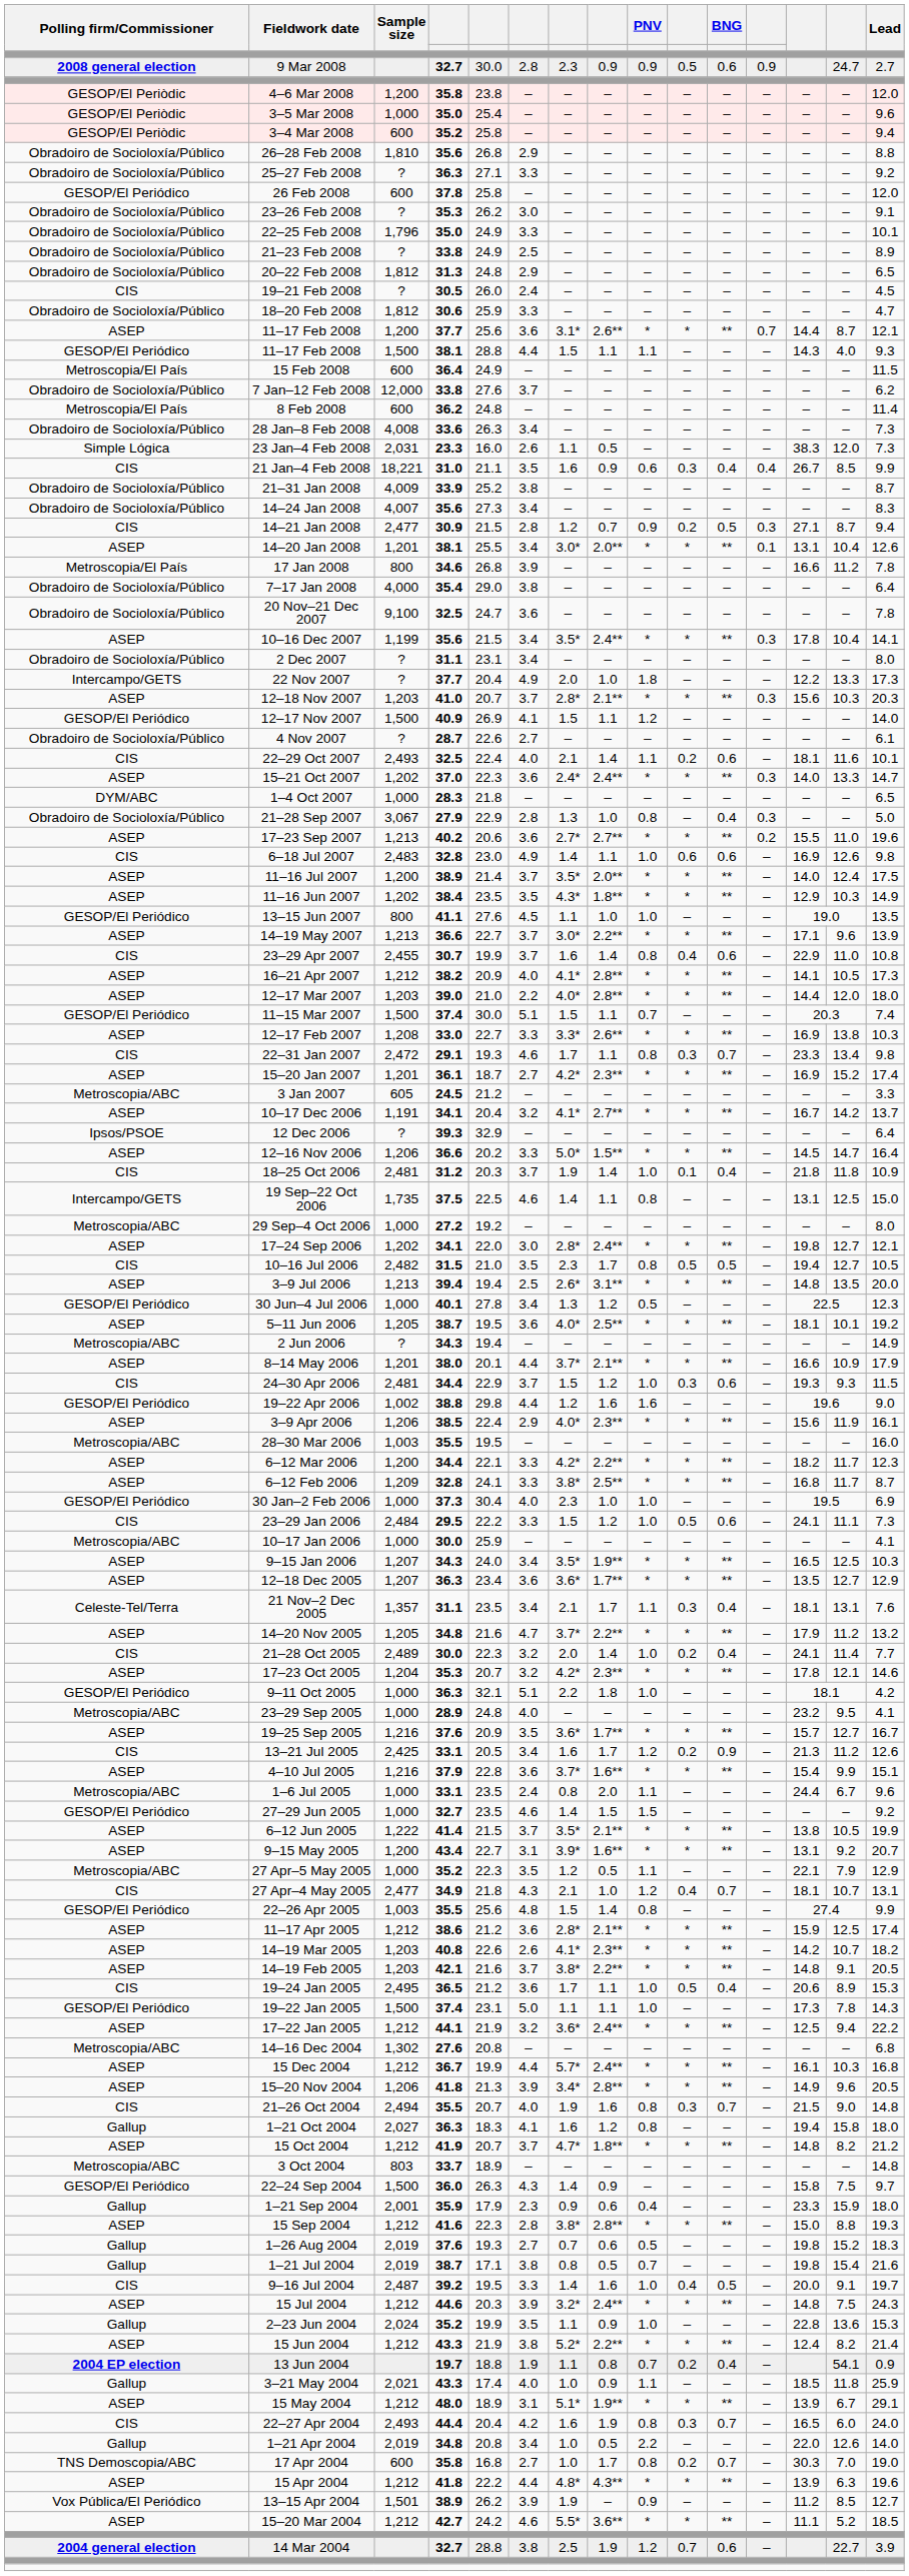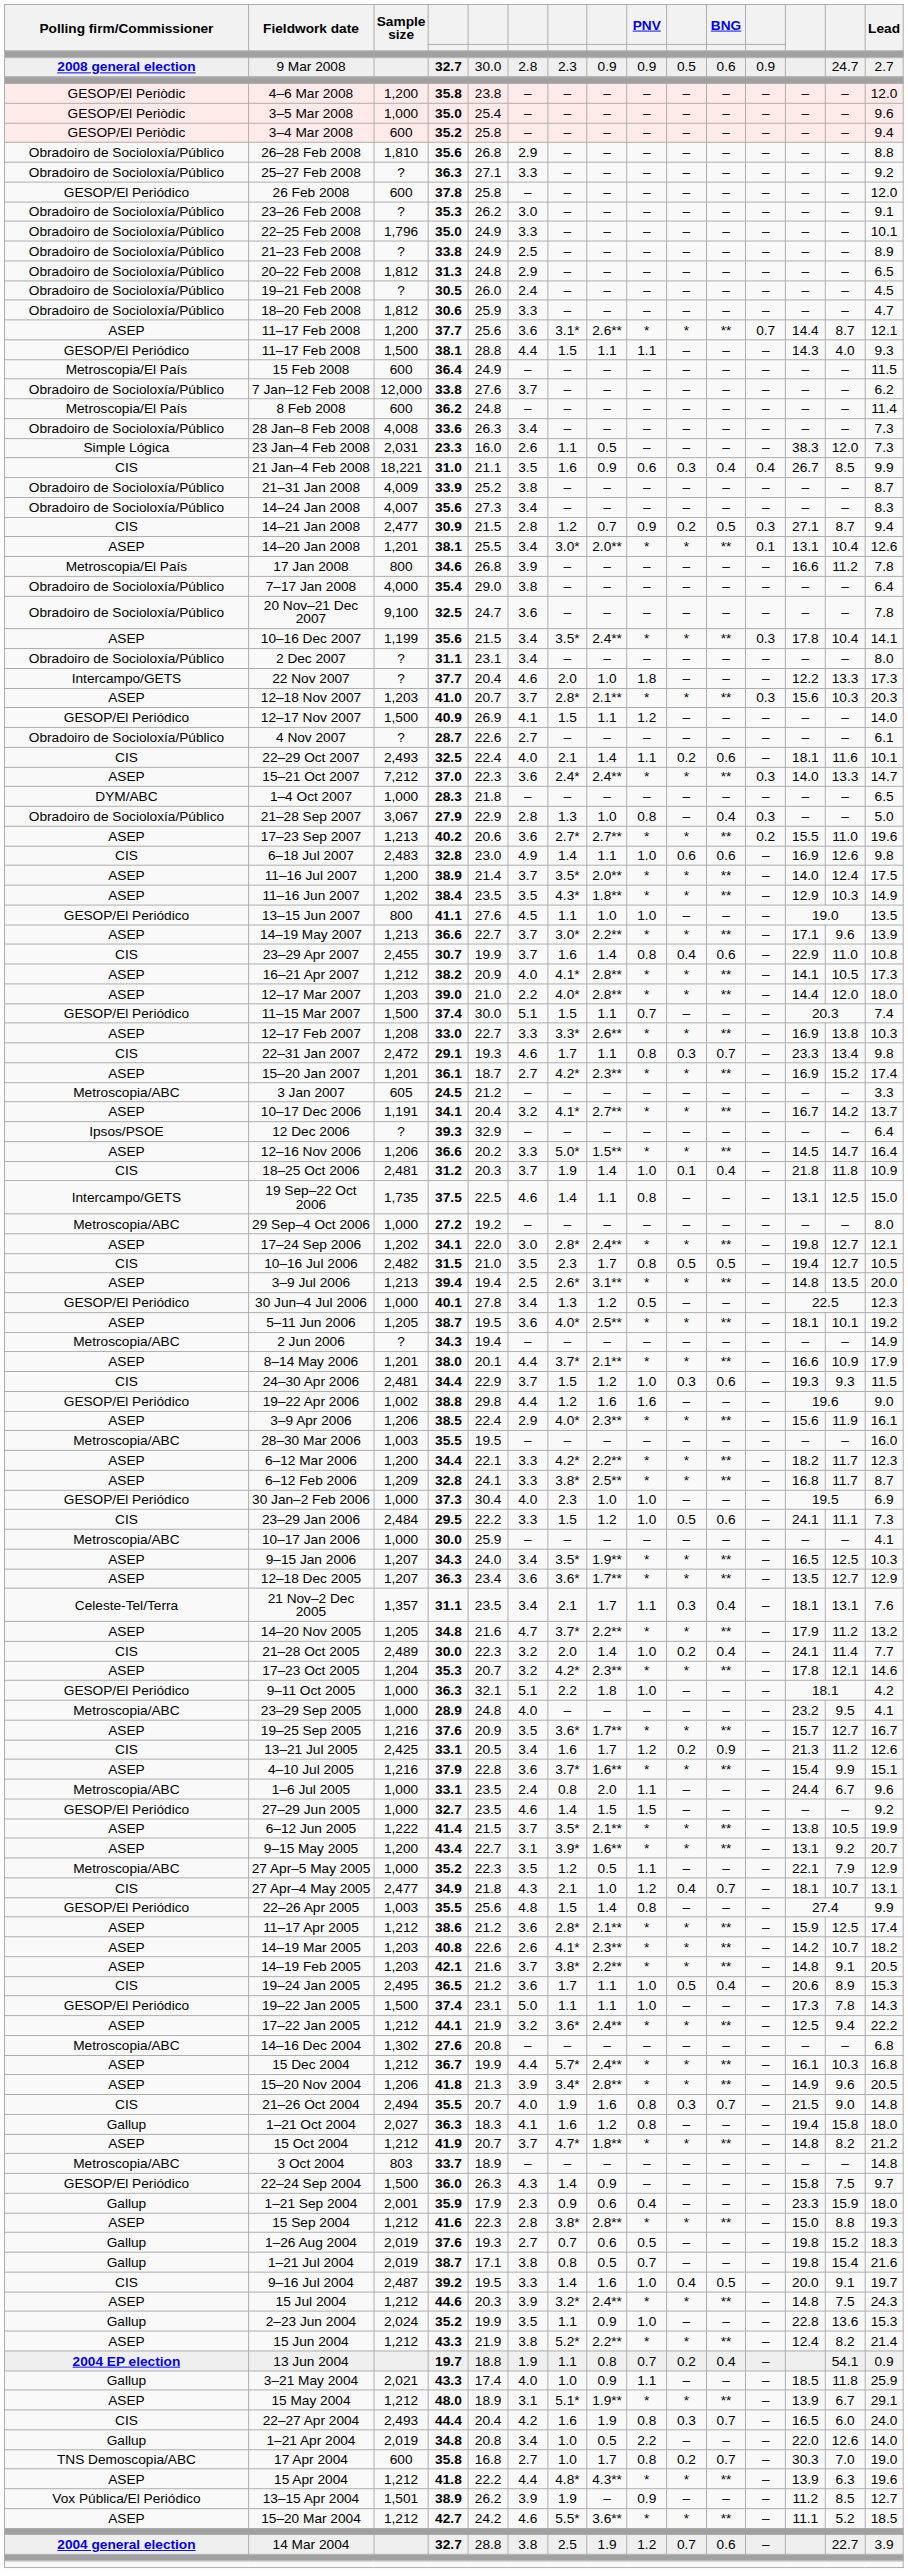19–21 Feb 2008 | Polling firm/Commissioner: CIS -> Obradoiro de Socioloxía/Público
22 Nov 2007 | column 6: 4.9 -> 4.6
15–21 Oct 2007 | Sample size: 1,202 -> 7,212
